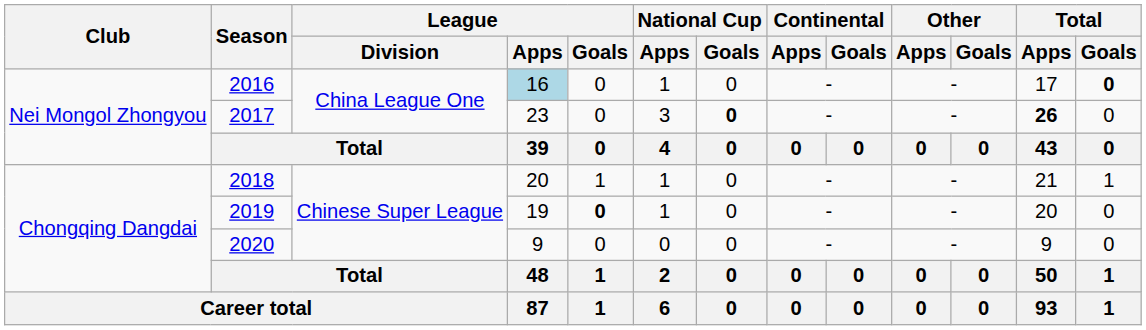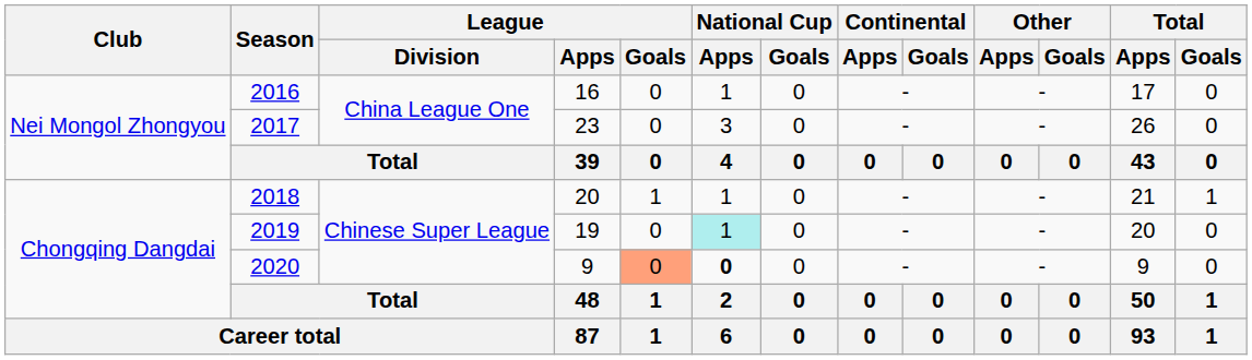2016 | League / Apps: lightblue background -> no background
2016 | Total / Goals: bold -> normal
2017 | National Cup / Goals: bold -> normal
2017 | Total / Apps: bold -> normal
2019 | League / Goals: bold -> normal
2019 | National Cup / Apps: no background -> paleturquoise background
2020 | League / Goals: no background -> lightsalmon background
2020 | National Cup / Apps: normal -> bold
